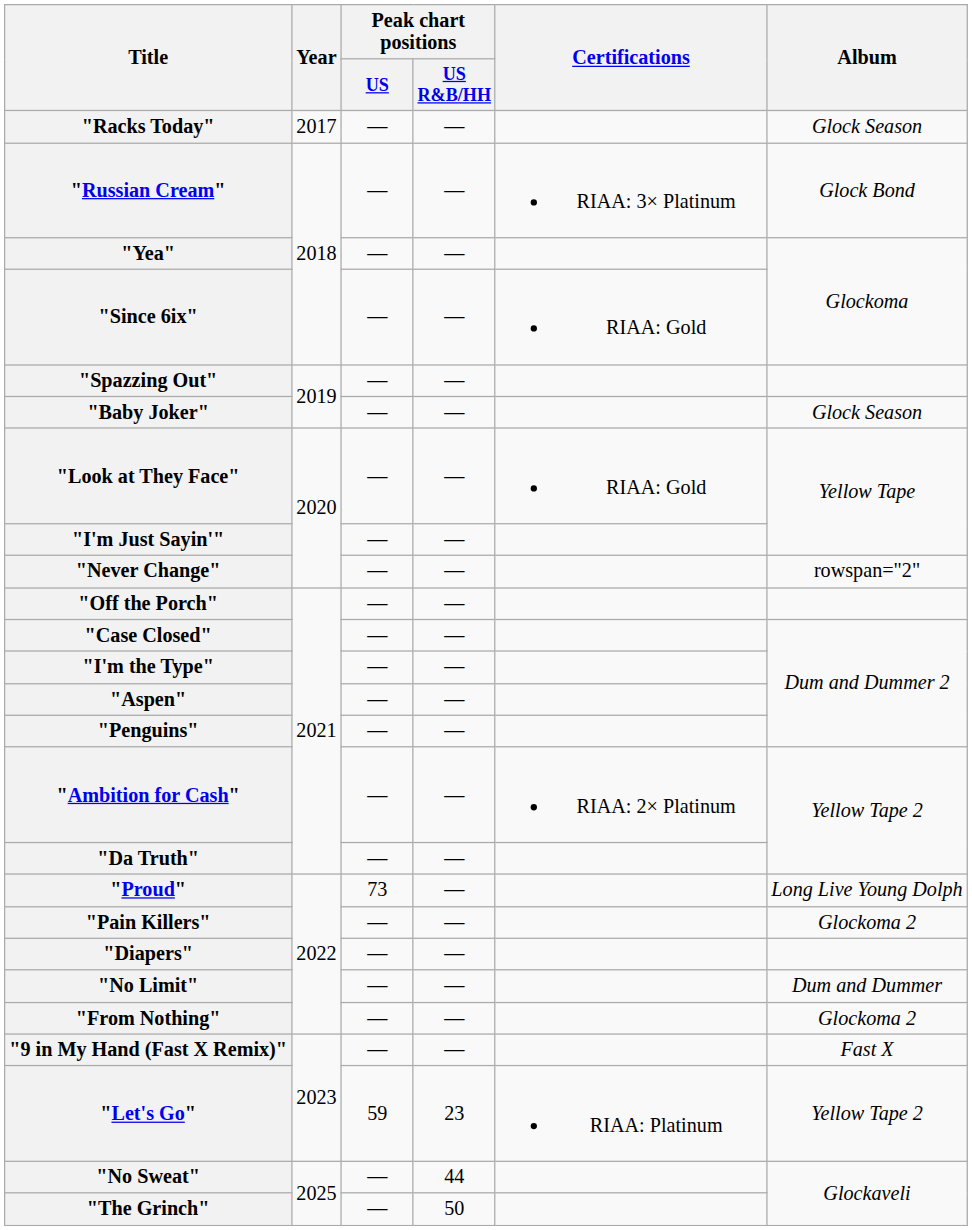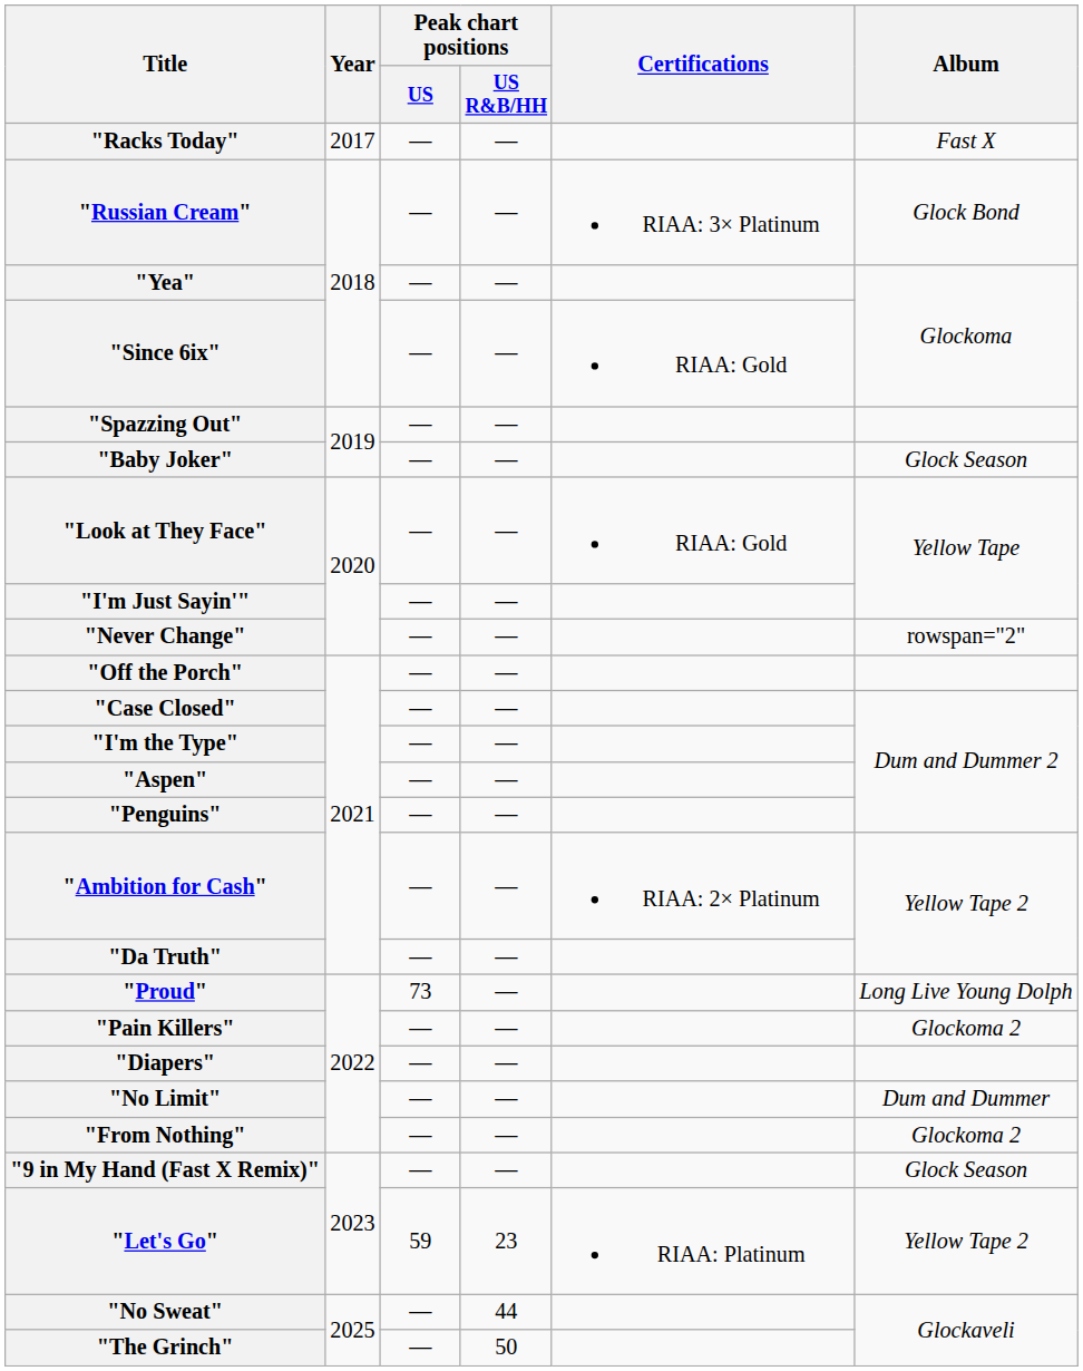"Racks Today" | Album: Glock Season -> Fast X
"9 in My Hand (Fast X Remix)" | Album: Fast X -> Glock Season
